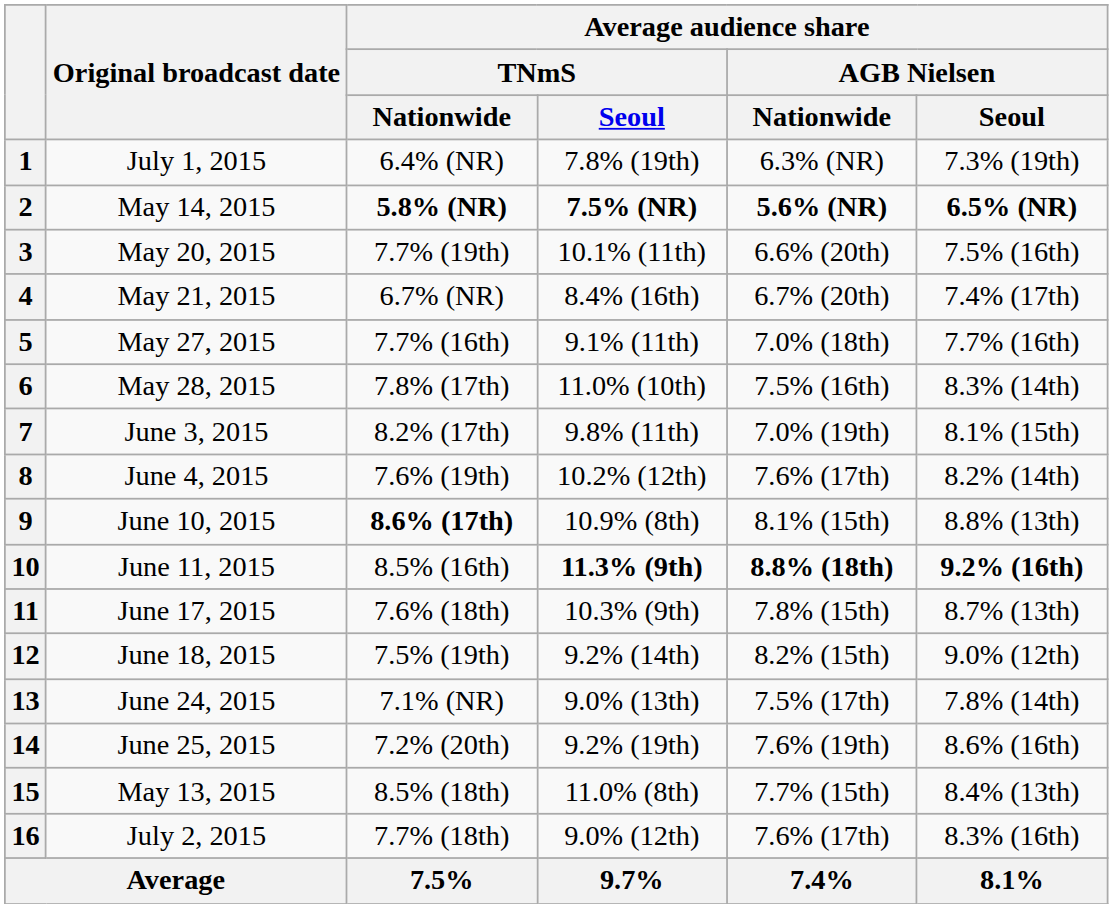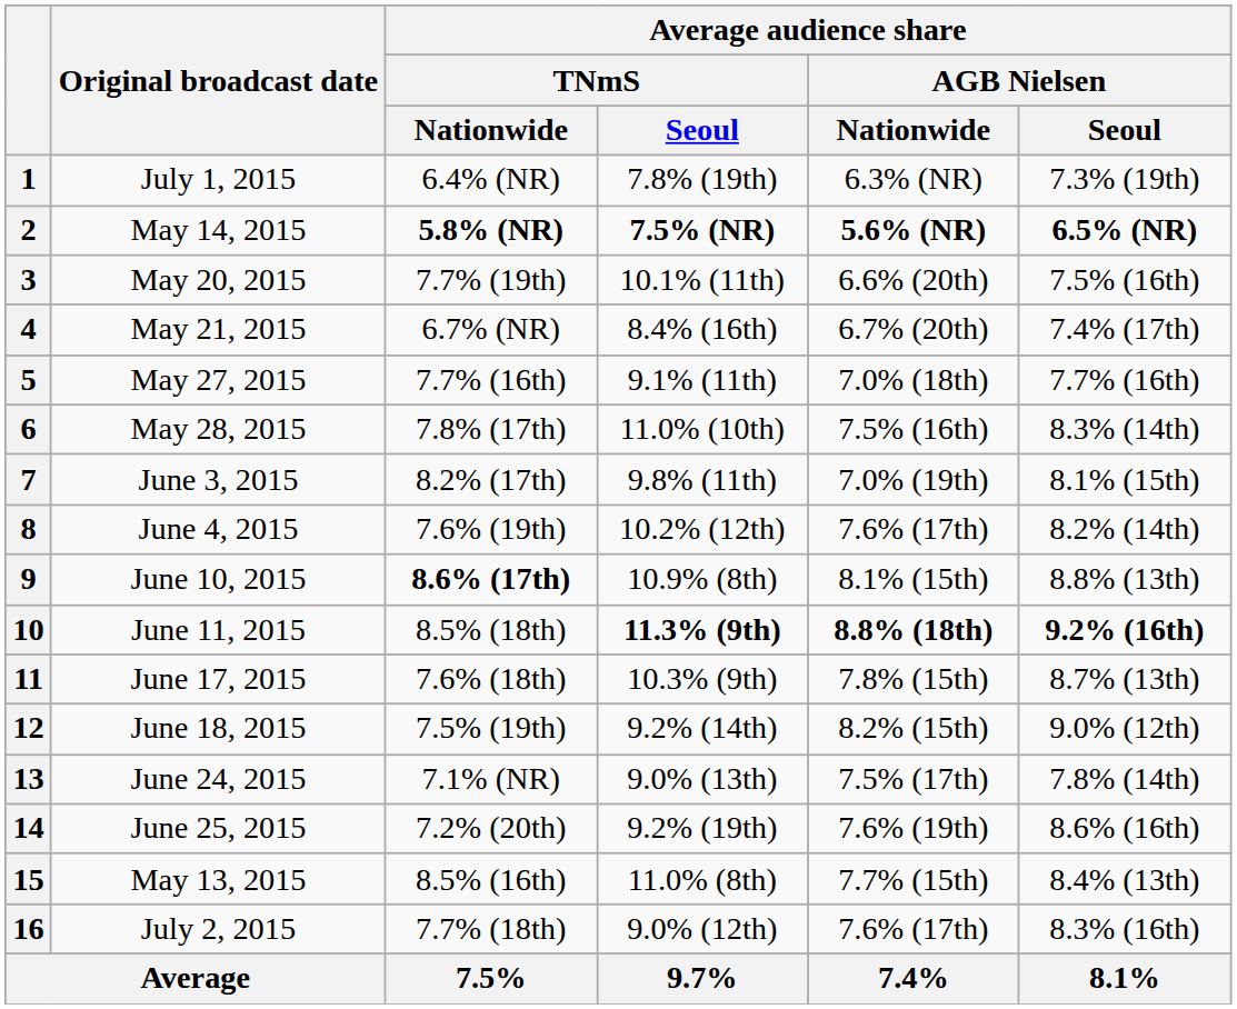10 | Average audience share / TNmS / Nationwide: 8.5% (16th) -> 8.5% (18th)
15 | Average audience share / TNmS / Nationwide: 8.5% (18th) -> 8.5% (16th)
